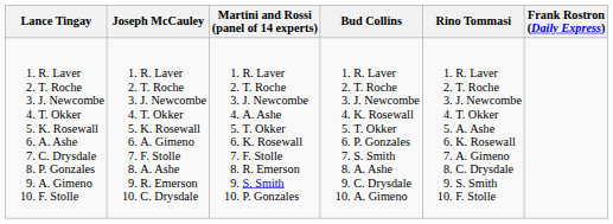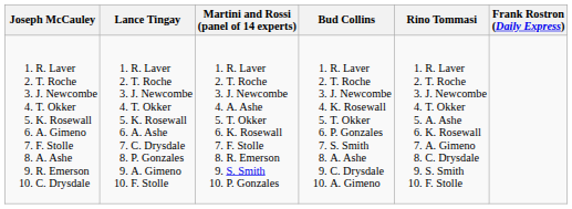columns swapped: Lance Tingay <-> Joseph McCauley
